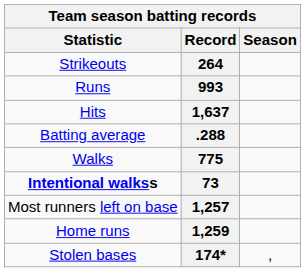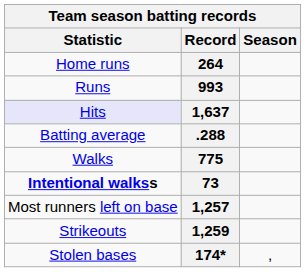264 | Statistic: Strikeouts -> Home runs
1,637 | Statistic: no background -> lavender background
1,259 | Statistic: Home runs -> Strikeouts
